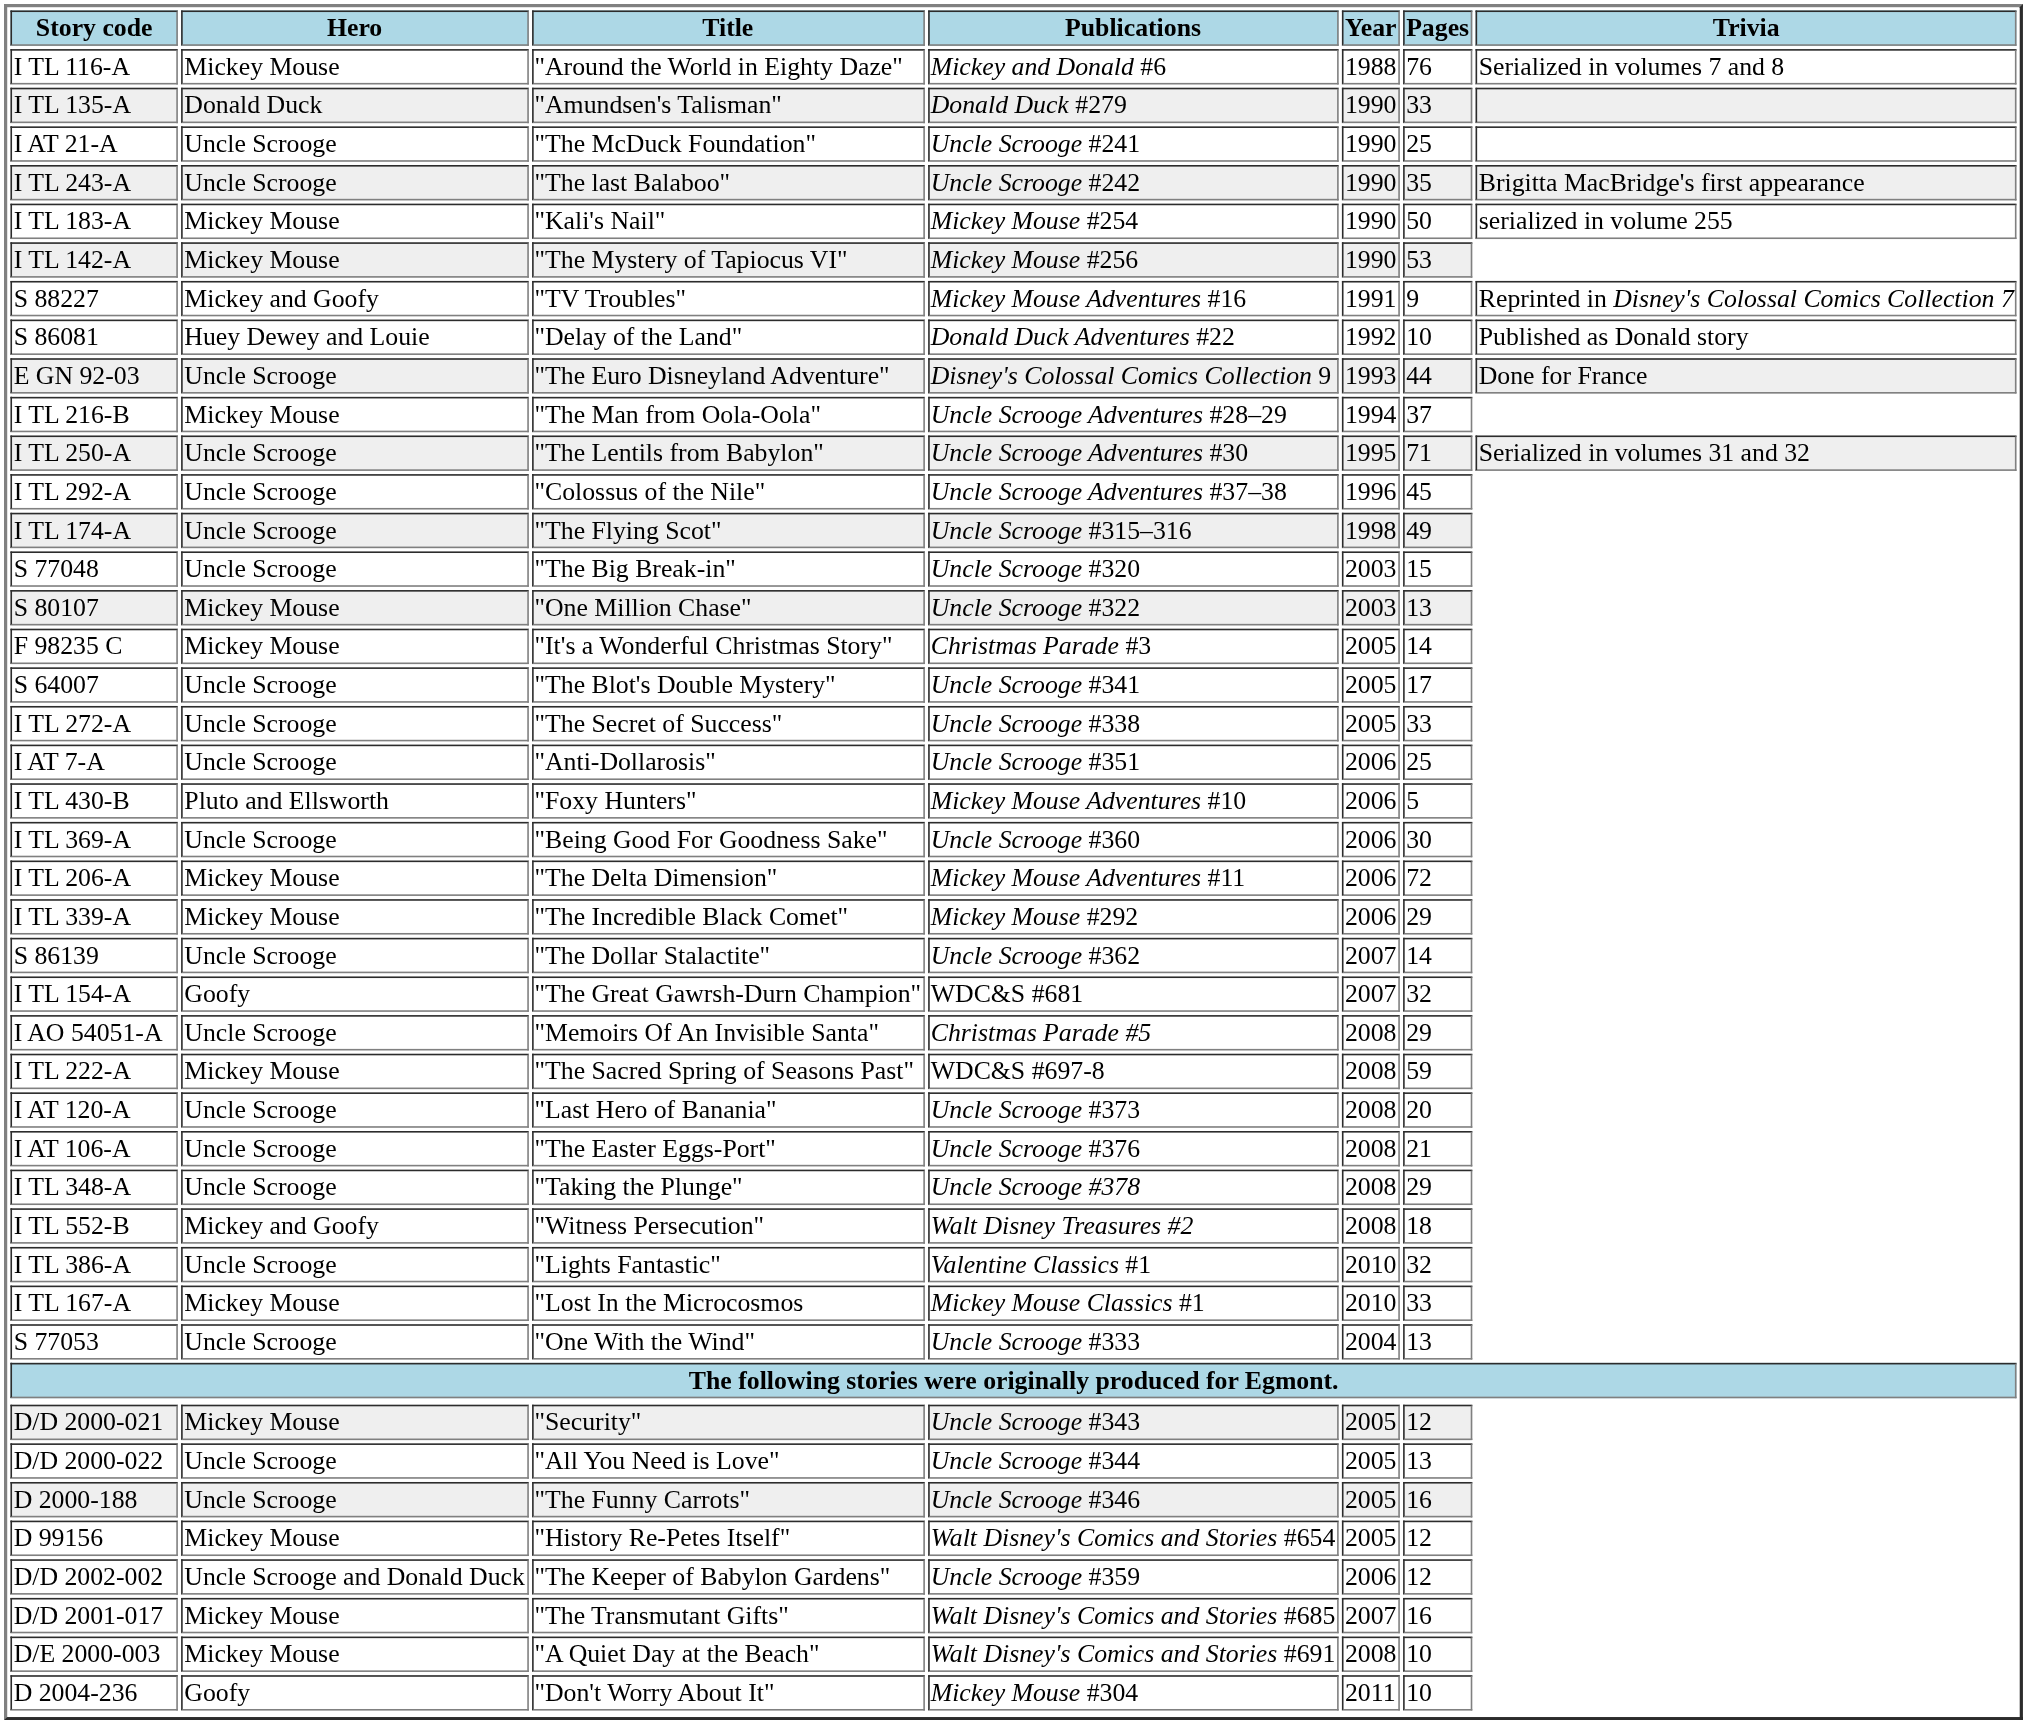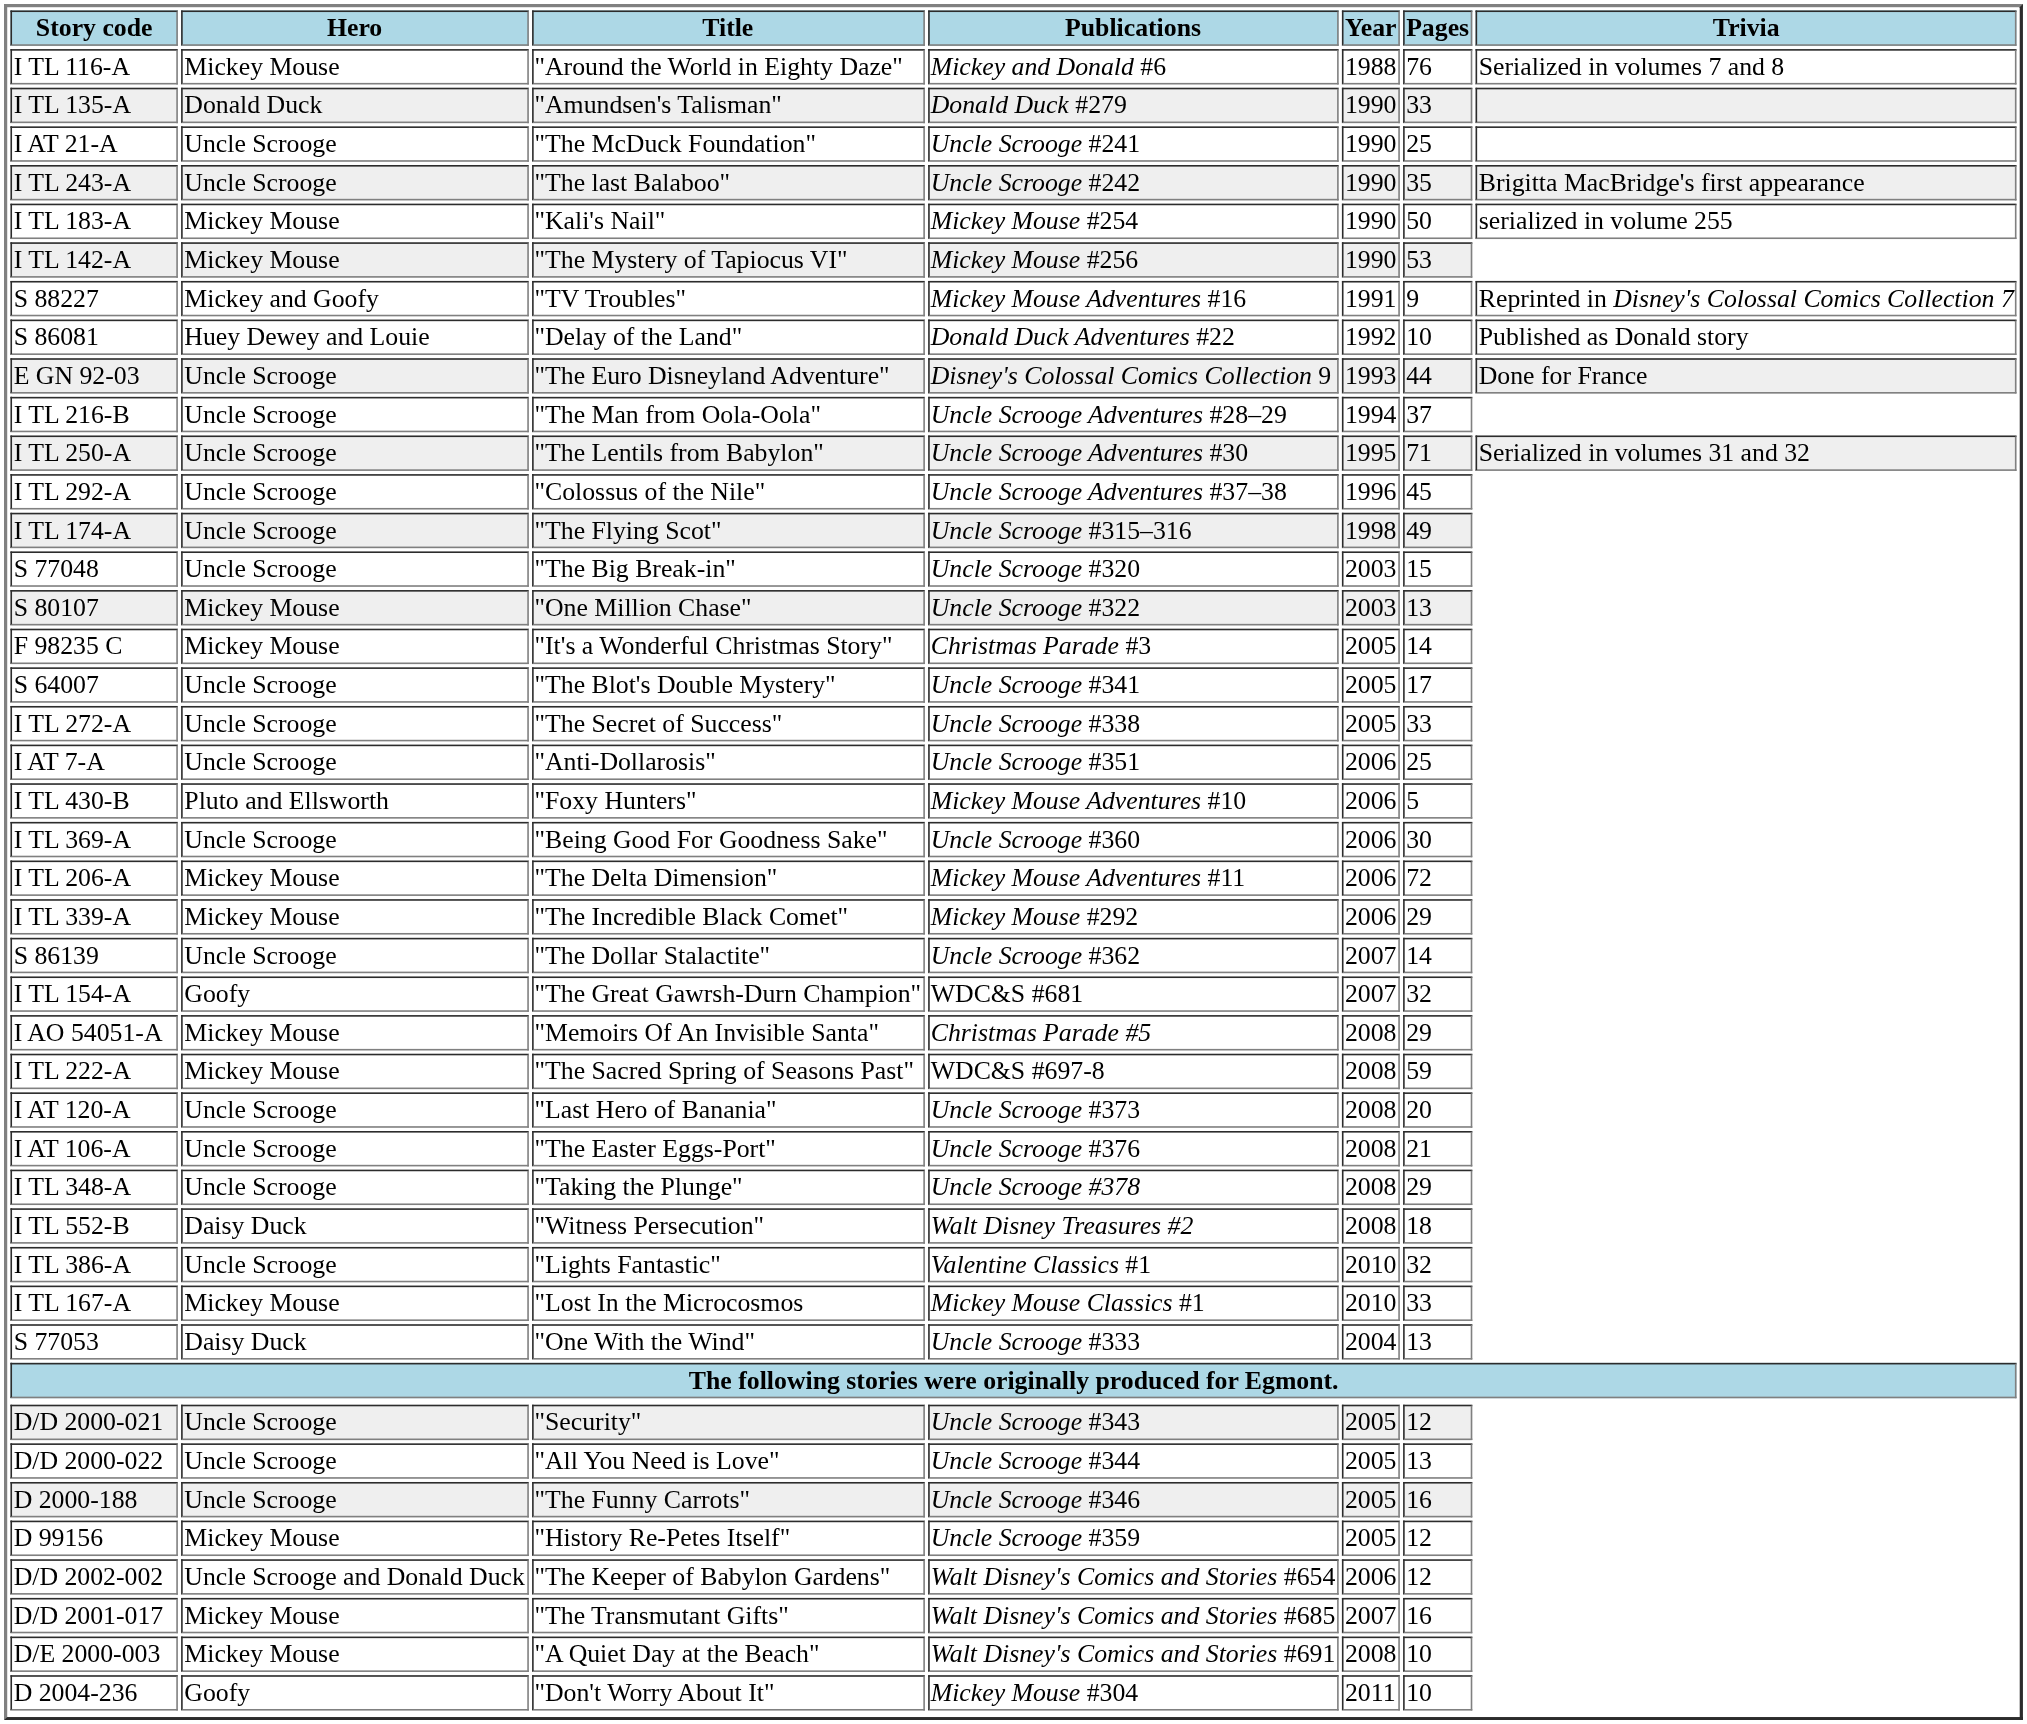I TL 216-B | Hero: Mickey Mouse -> Uncle Scrooge
I AO 54051-A | Hero: Uncle Scrooge -> Mickey Mouse
I TL 552-B | Hero: Mickey and Goofy -> Daisy Duck
S 77053 | Hero: Uncle Scrooge -> Daisy Duck
D/D 2000-021 | Hero: Mickey Mouse -> Uncle Scrooge
D 99156 | Publications: Walt Disney's Comics and Stories #654 -> Uncle Scrooge #359
D/D 2002-002 | Publications: Uncle Scrooge #359 -> Walt Disney's Comics and Stories #654
